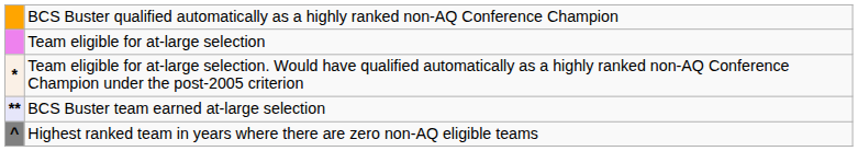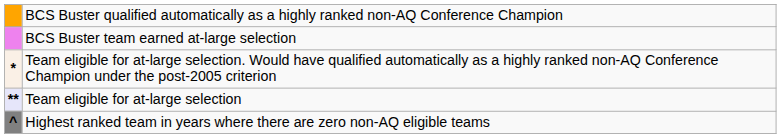row 2 | column 2: Team eligible for at-large selection -> BCS Buster team earned at-large selection
row 4 | column 2: BCS Buster team earned at-large selection -> Team eligible for at-large selection
